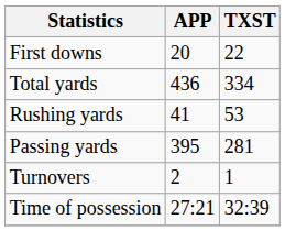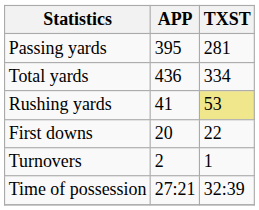rows swapped: First downs <-> Passing yards
Rushing yards | TXST: no background -> khaki background
